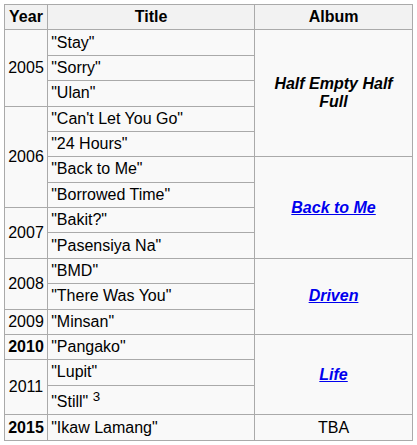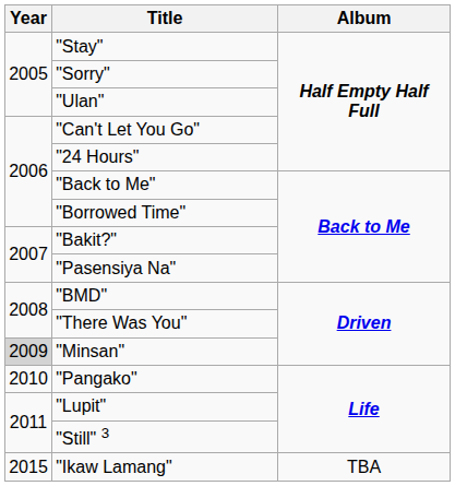"Minsan" | Year: no background -> lightgrey background
"Pangako" | Year: bold -> normal
"Ikaw Lamang" | Year: bold -> normal
